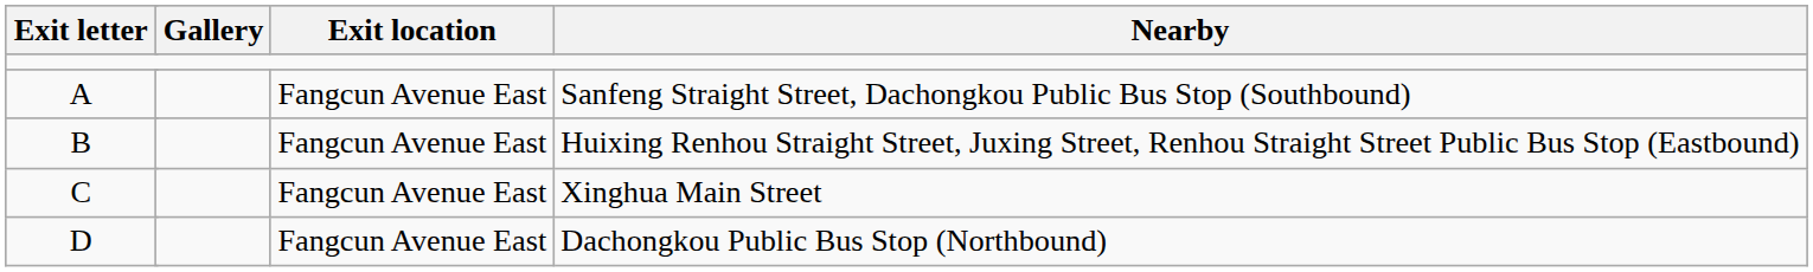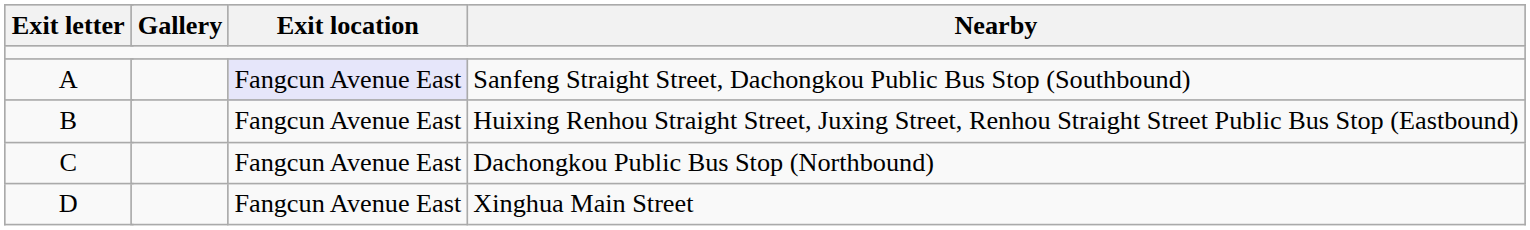A | Exit location: no background -> lavender background
C | Nearby: Xinghua Main Street -> Dachongkou Public Bus Stop (Northbound)
D | Nearby: Dachongkou Public Bus Stop (Northbound) -> Xinghua Main Street
